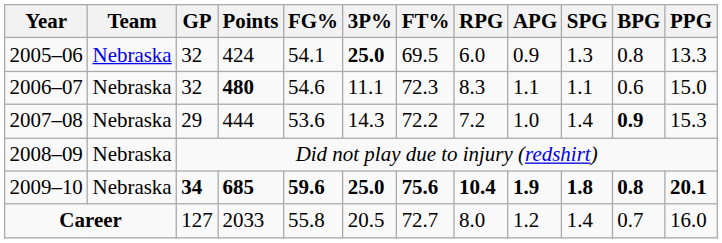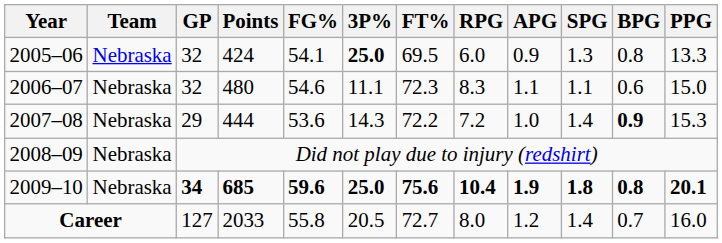2006–07 | Points: bold -> normal
